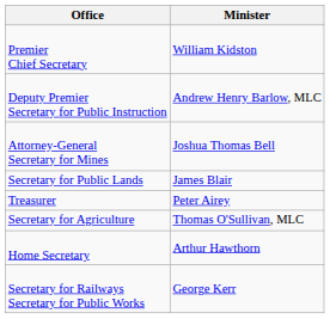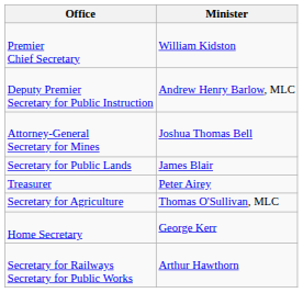Home Secretary | Minister: Arthur Hawthorn -> George Kerr
Secretary for Railways Secretary for Public Works | Minister: George Kerr -> Arthur Hawthorn
